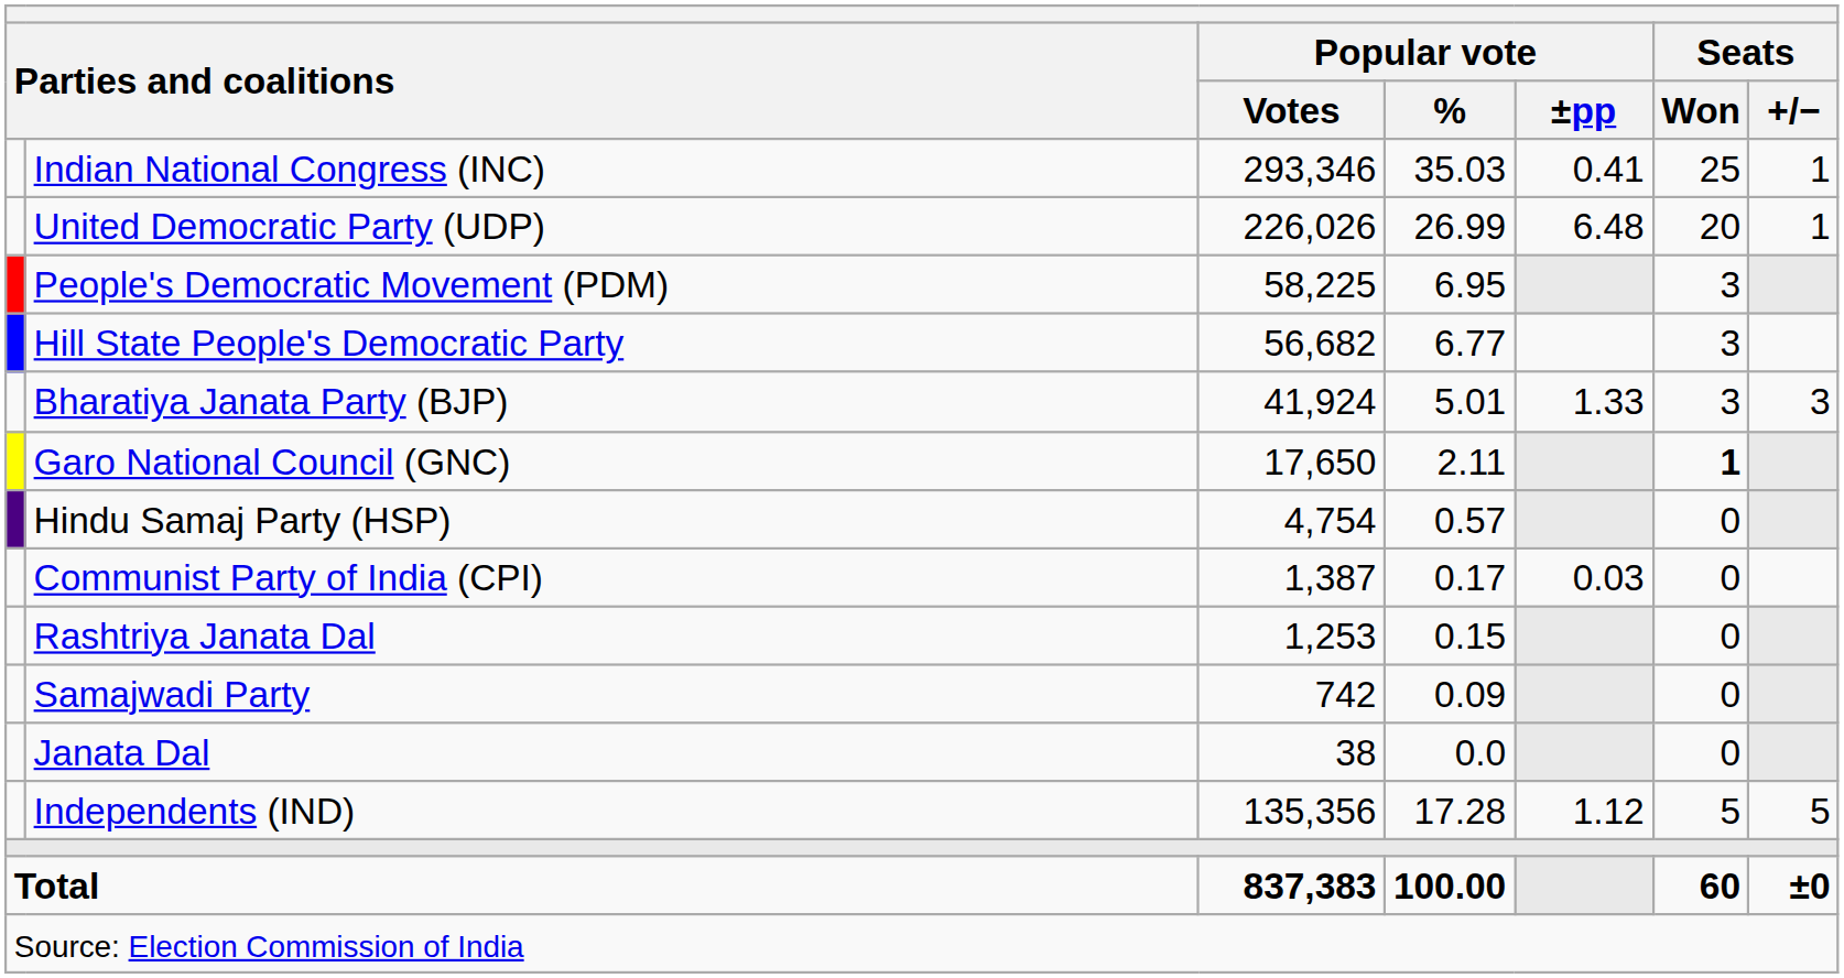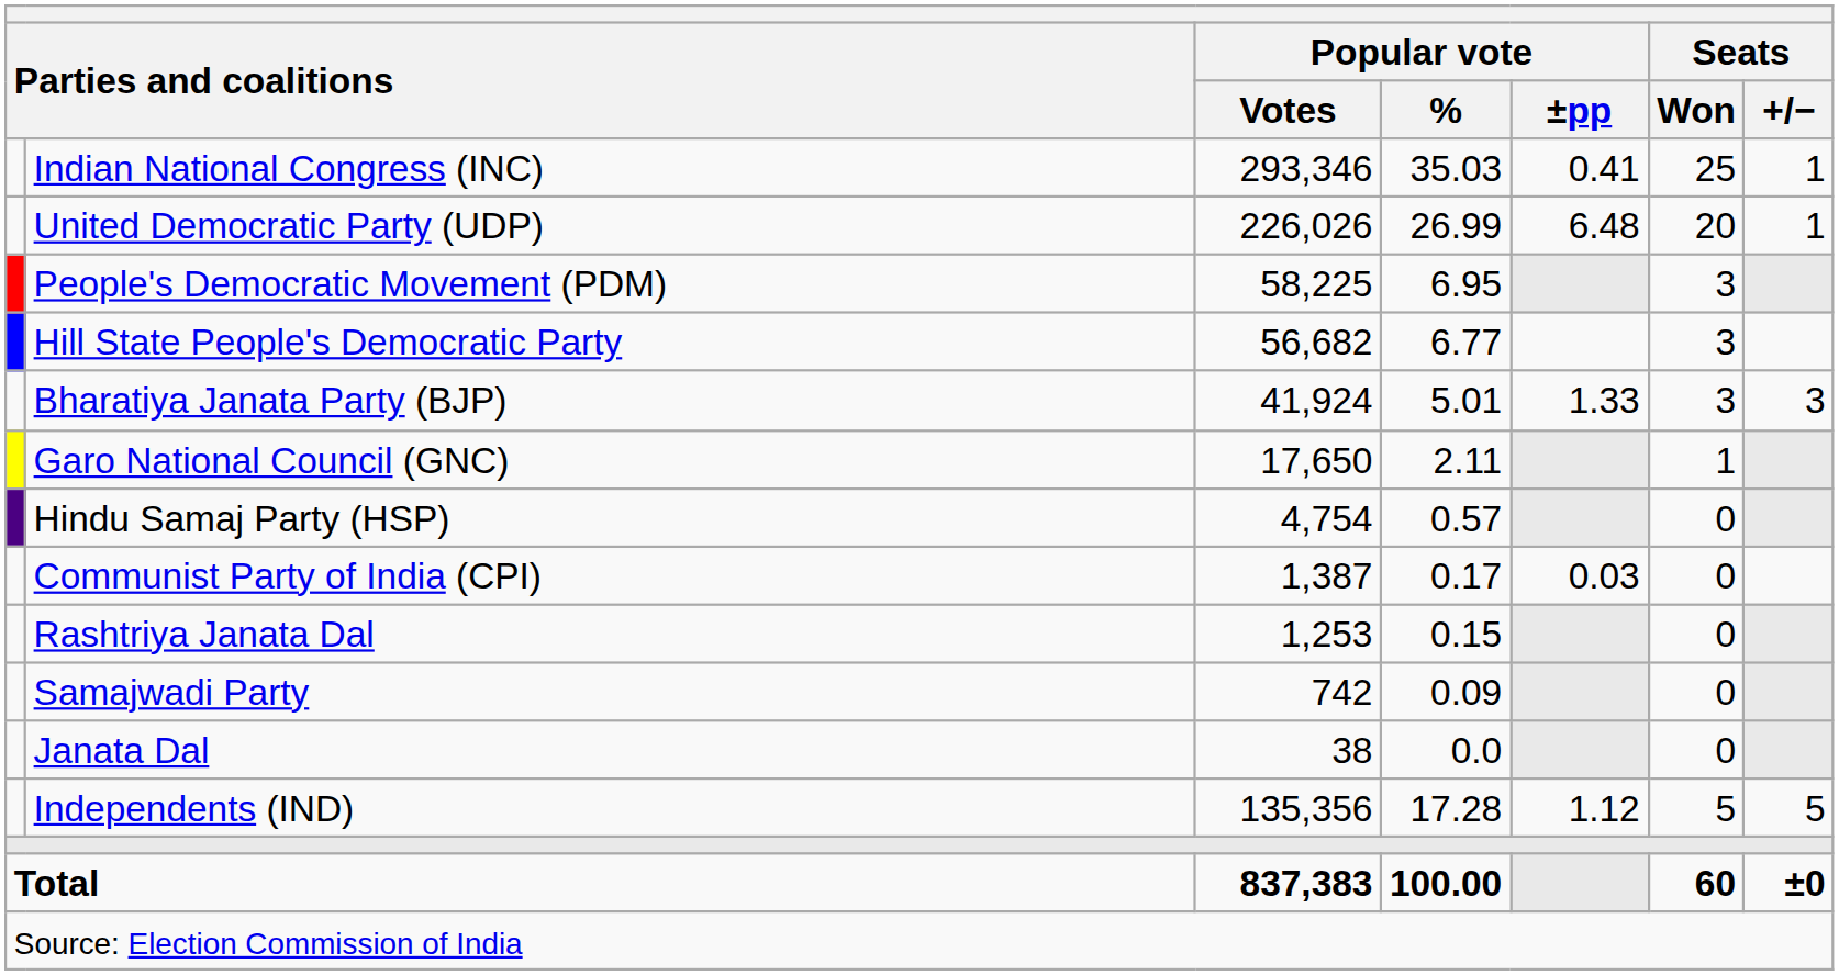Garo National Council (GNC) | Seats / Won: bold -> normal
